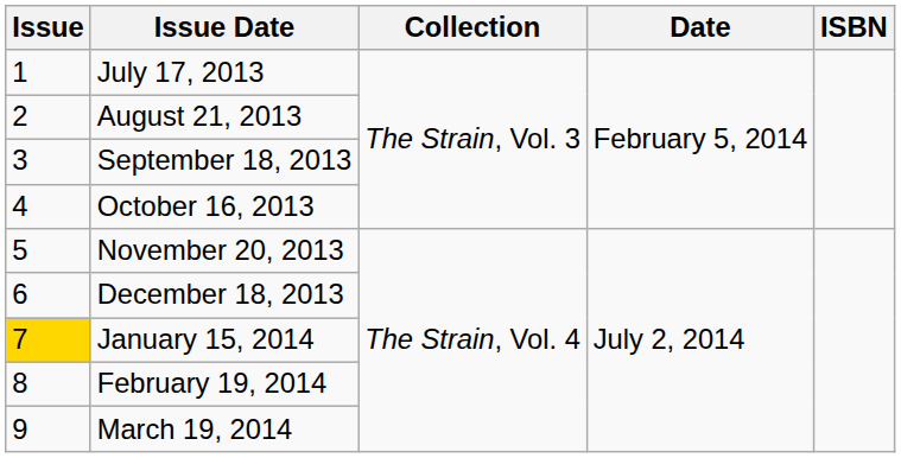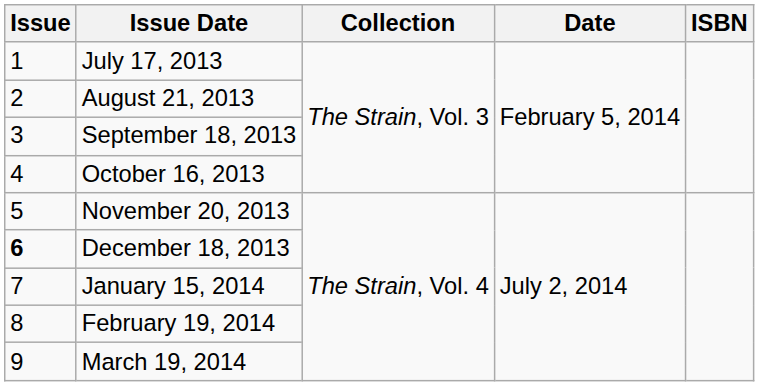December 18, 2013 | Issue: normal -> bold
January 15, 2014 | Issue: gold background -> no background
